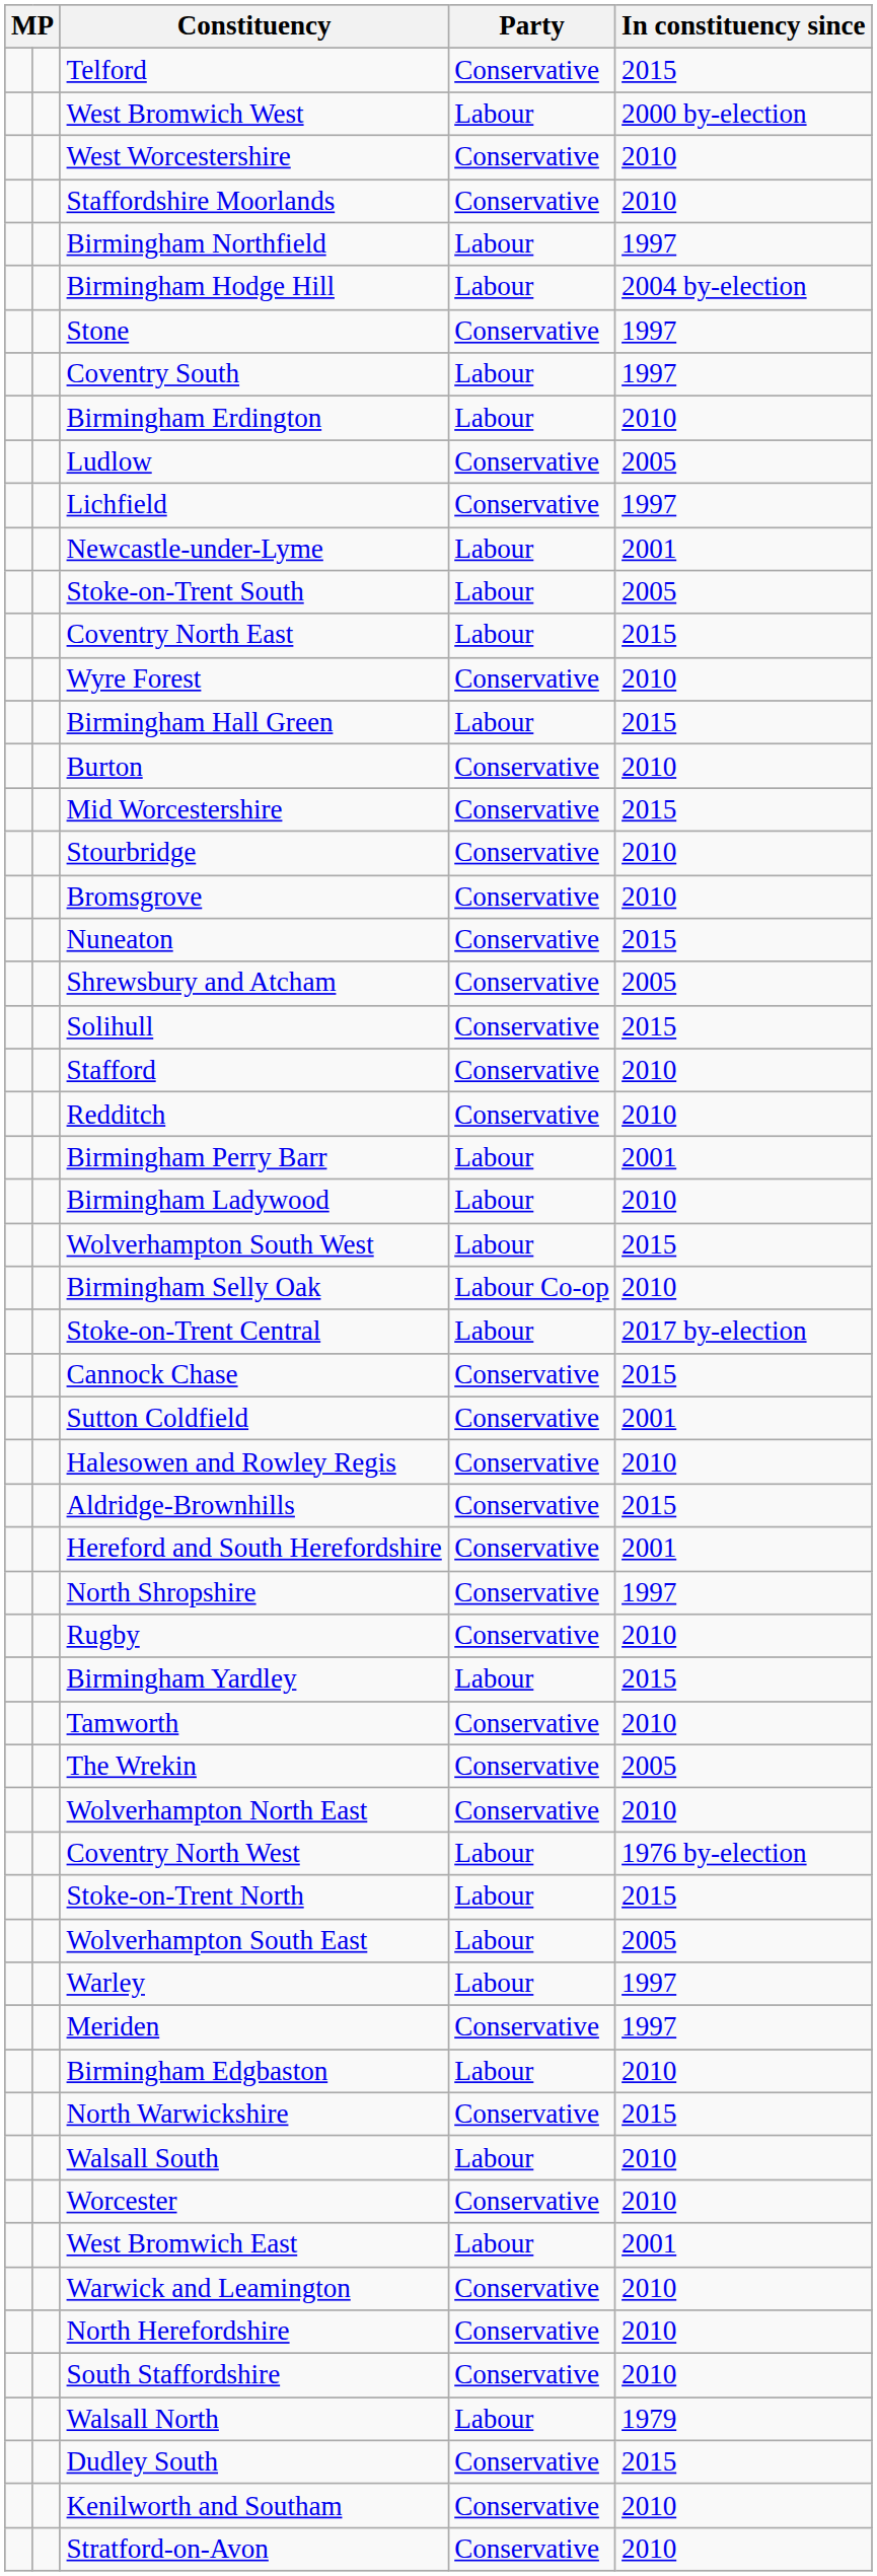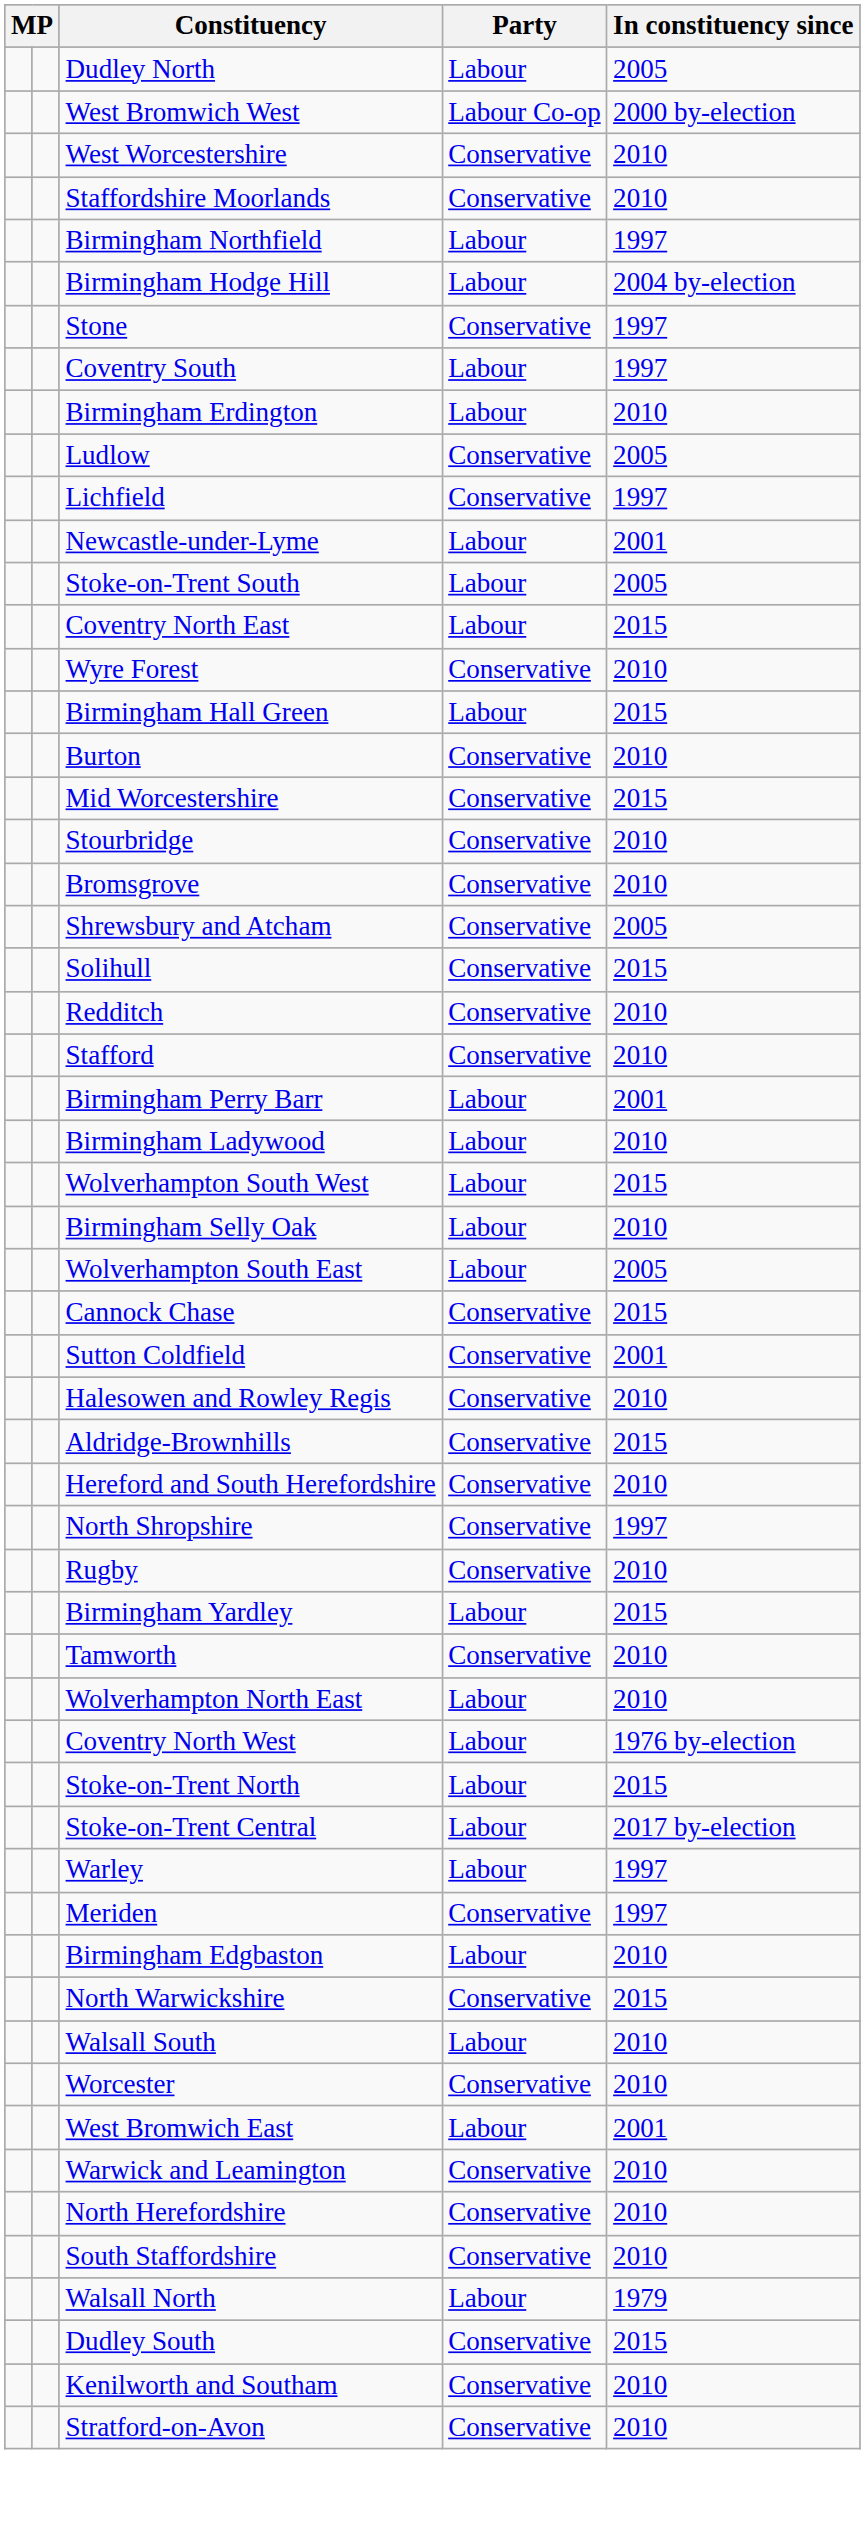- row: Telford | Conservative | 2015
+ row: Dudley North | Labour | 2005
West Bromwich West | Party: Labour -> Labour Co-op
- row: Nuneaton | Conservative | 2015
rows swapped: Stafford <-> Redditch
Birmingham Selly Oak | Party: Labour Co-op -> Labour
rows swapped: Wolverhampton South East <-> Stoke-on-Trent Central
Hereford and South Herefordshire | In constituency since: 2001 -> 2010
- row: The Wrekin | Conservative | 2005
Wolverhampton North East | Party: Conservative -> Labour
